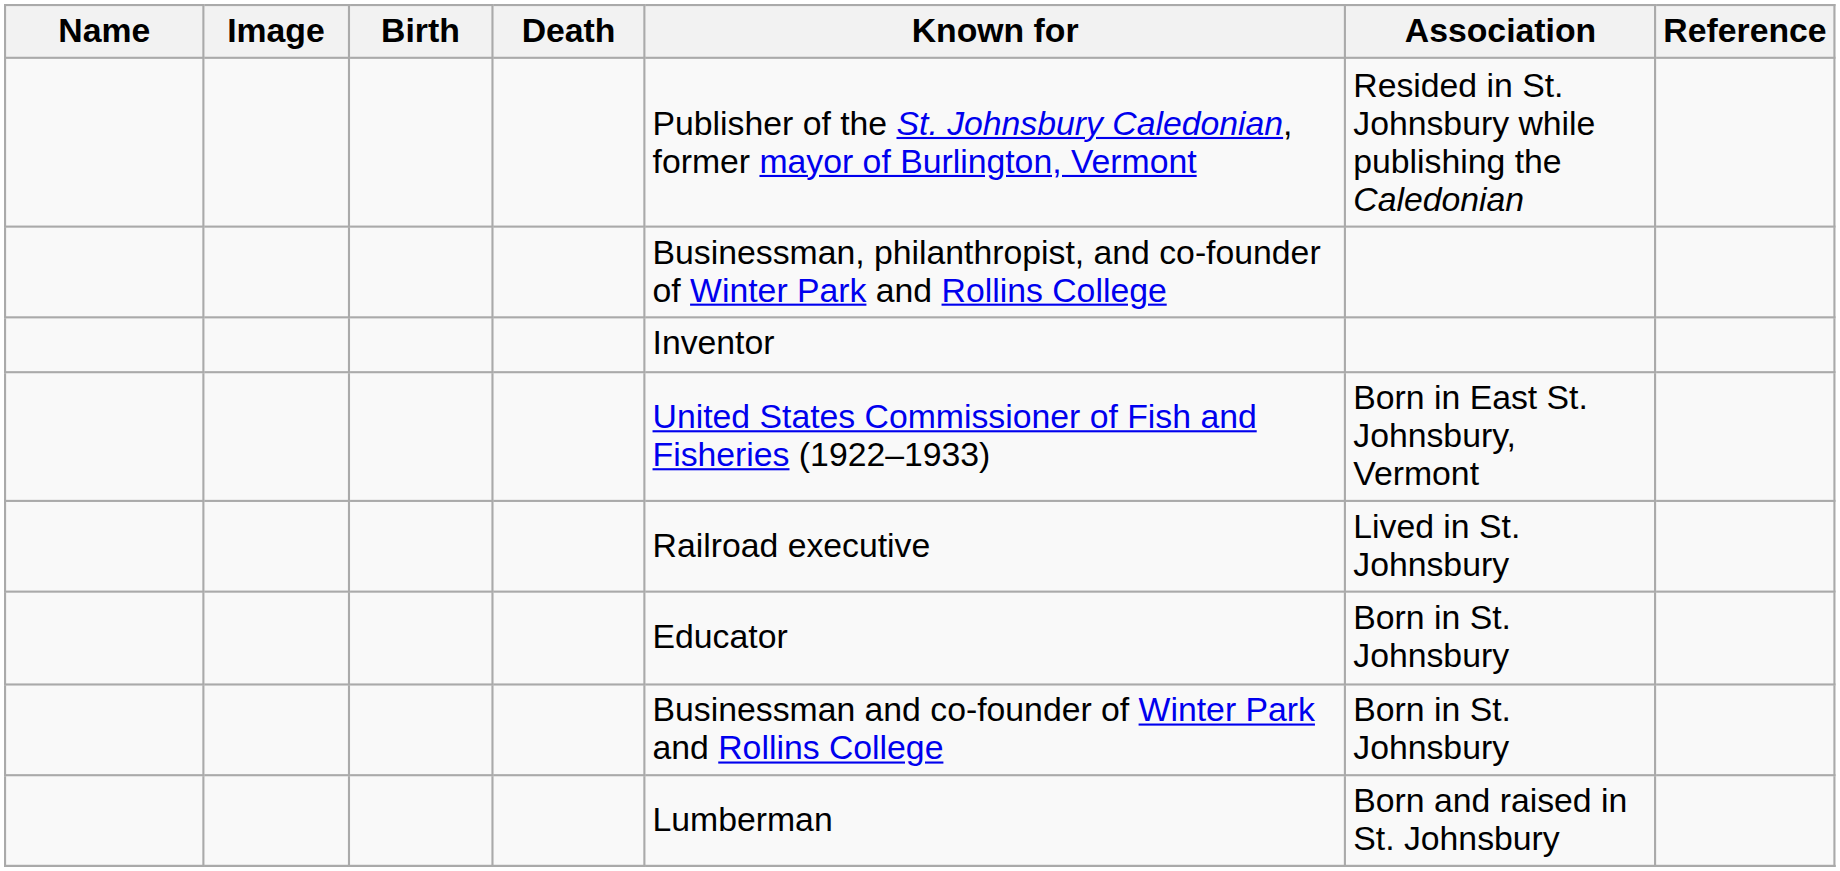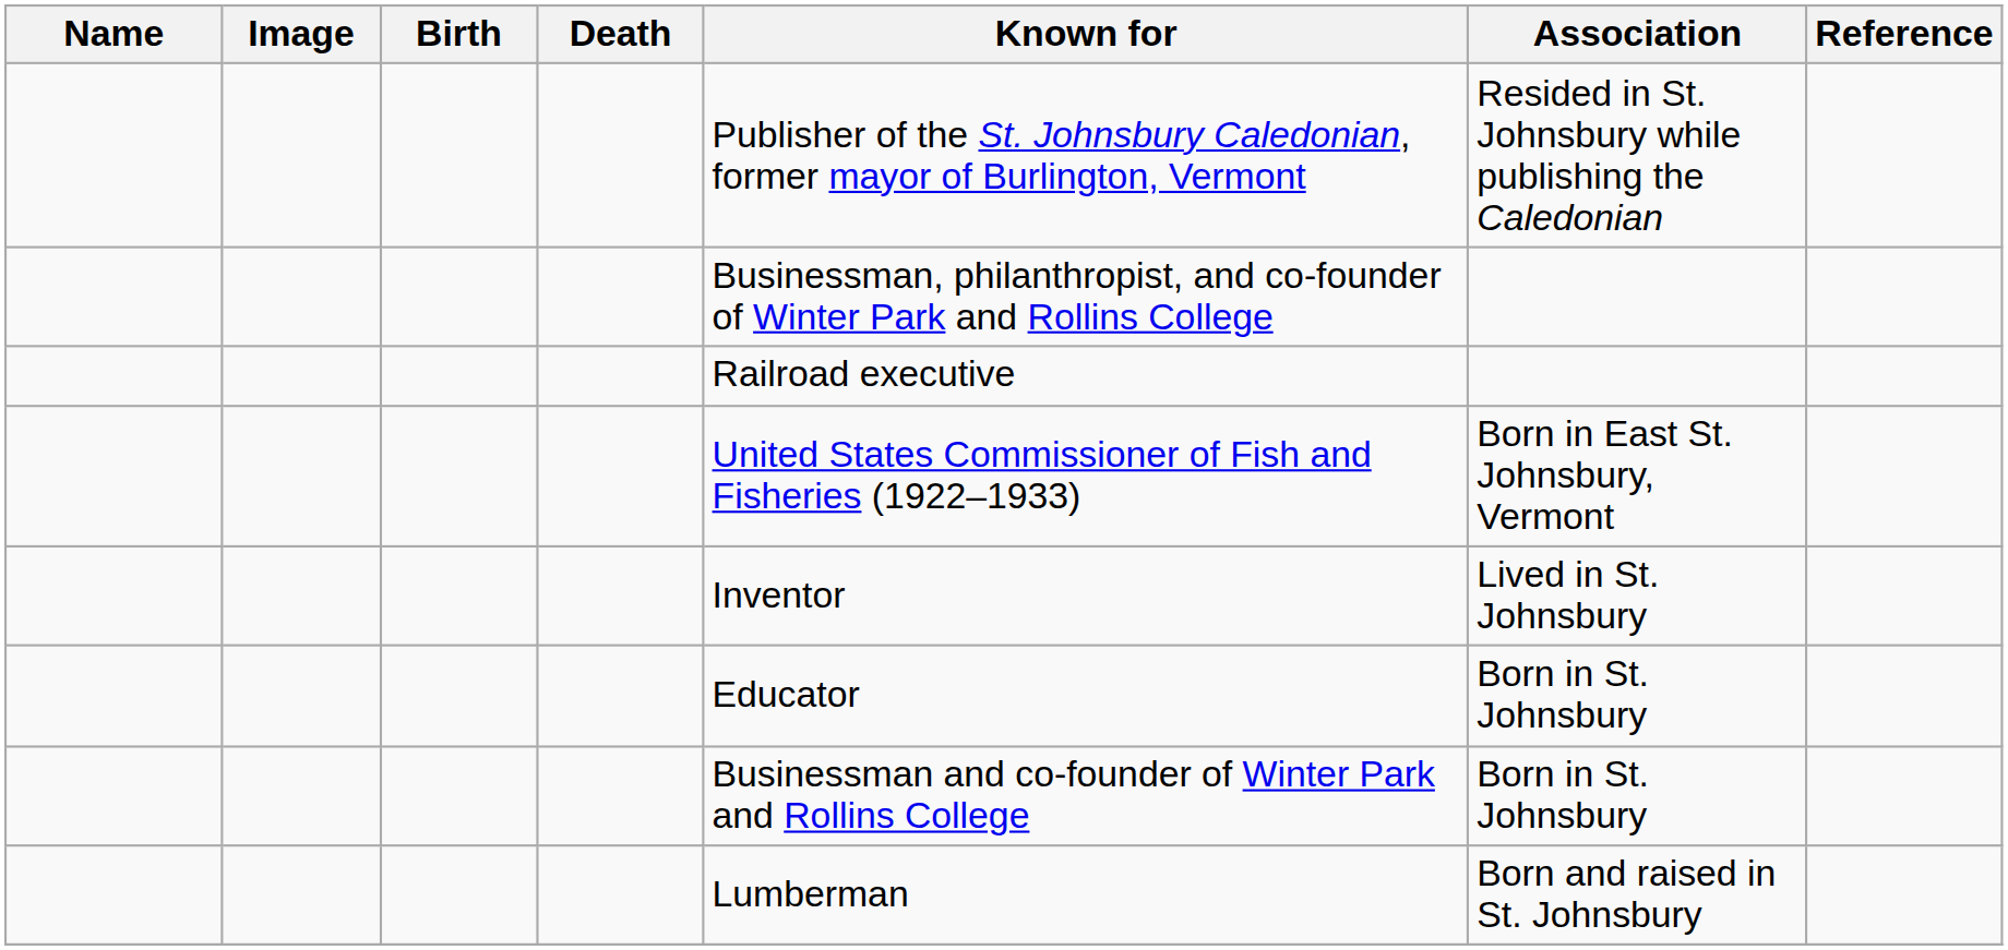row 4 | Known for: Inventor -> Railroad executive
row 6 | Known for: Railroad executive -> Inventor
